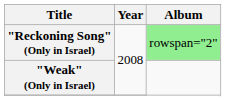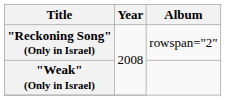"Reckoning Song" (Only in Israel) | Album: lightgreen background -> no background
